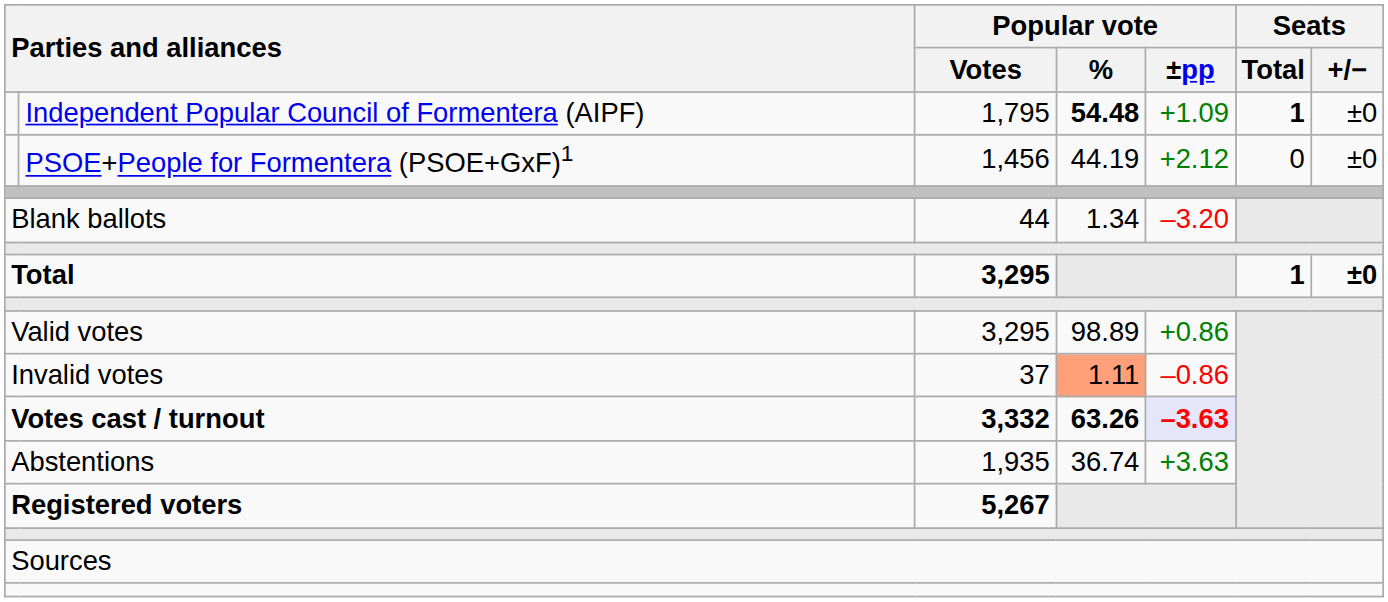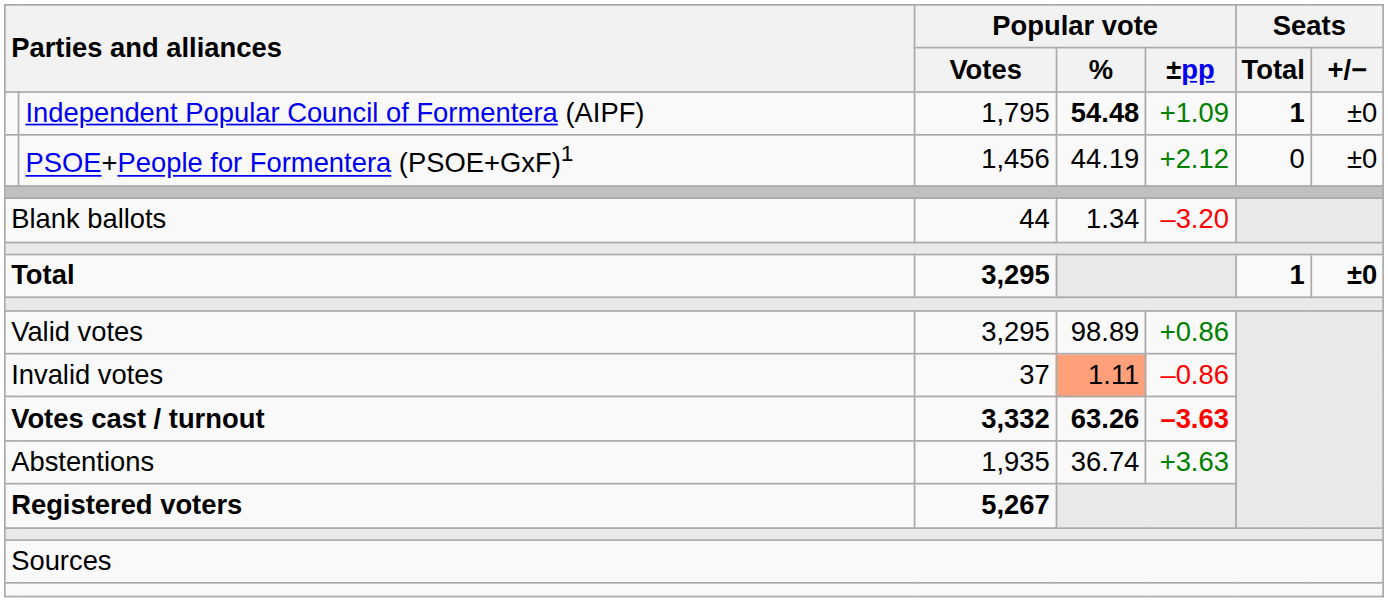Votes cast / turnout | Popular vote / ±pp: lavender background -> no background
